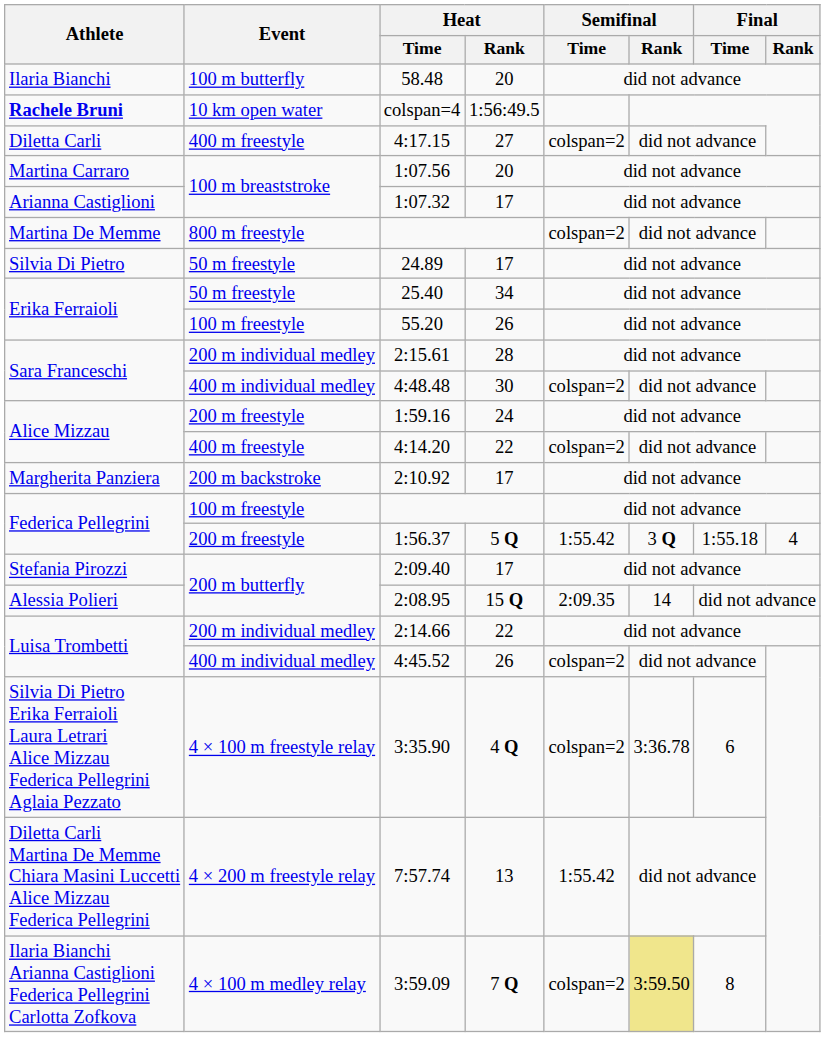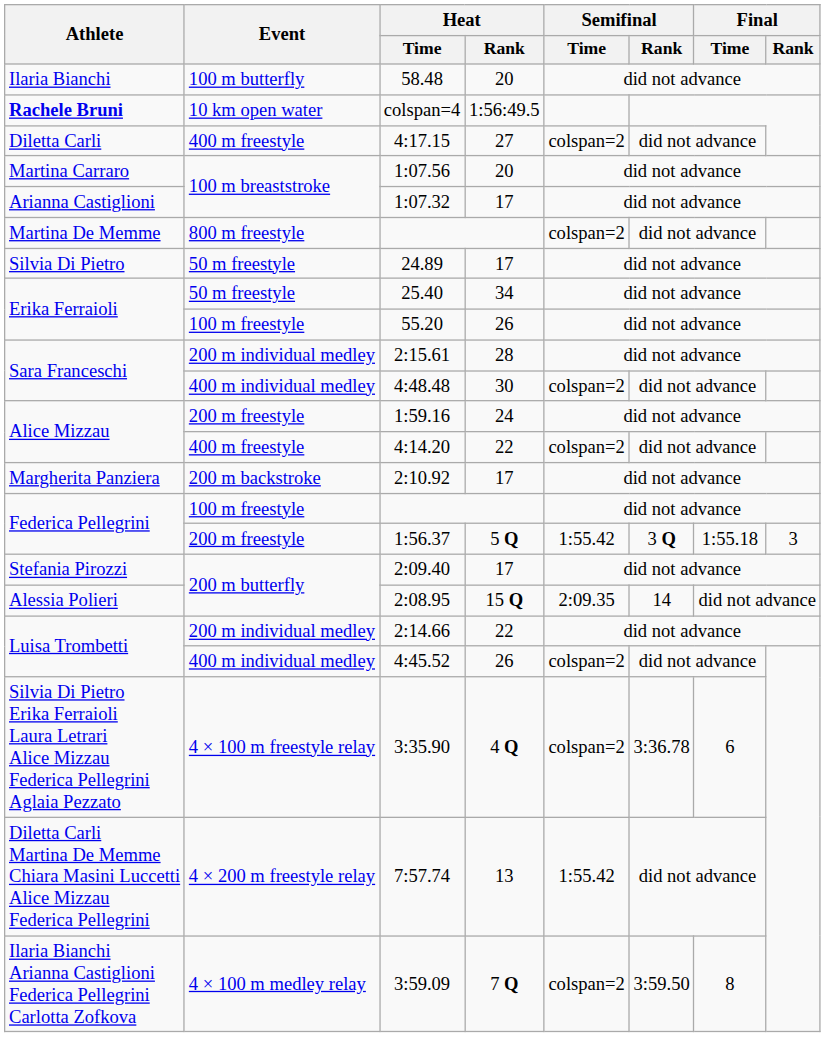1:56.37 | Final / Rank: 4 -> 3
3:59.09 | Semifinal / Rank: khaki background -> no background
